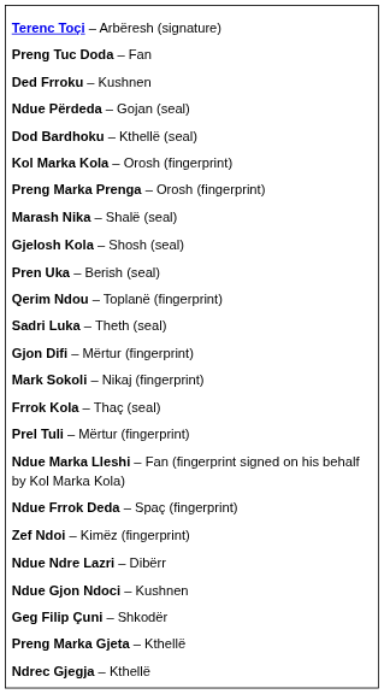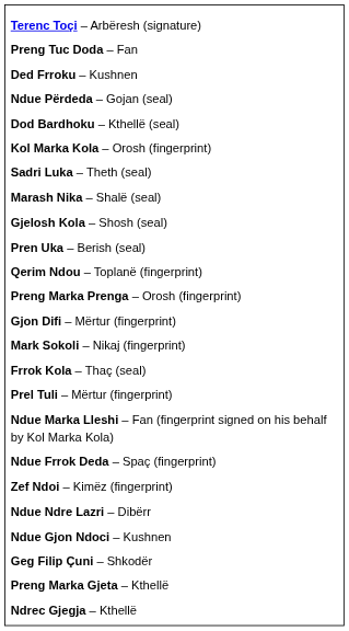row 7 | column 1: Preng Marka Prenga – Orosh (fingerprint) -> Sadri Luka – Theth (seal)
row 12 | column 1: Sadri Luka – Theth (seal) -> Preng Marka Prenga – Orosh (fingerprint)
